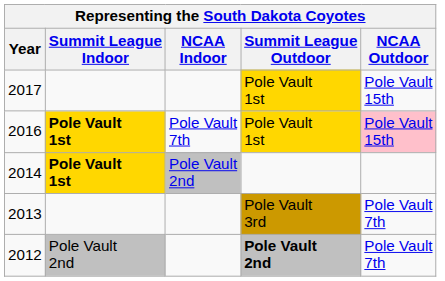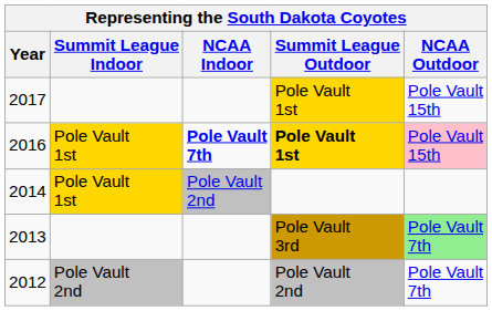2016 | Summit League Indoor: bold -> normal
2016 | NCAA Indoor: normal -> bold
2016 | Summit League Outdoor: normal -> bold
2014 | Summit League Indoor: bold -> normal
2013 | NCAA Outdoor: no background -> lightgreen background
2012 | Summit League Outdoor: bold -> normal
